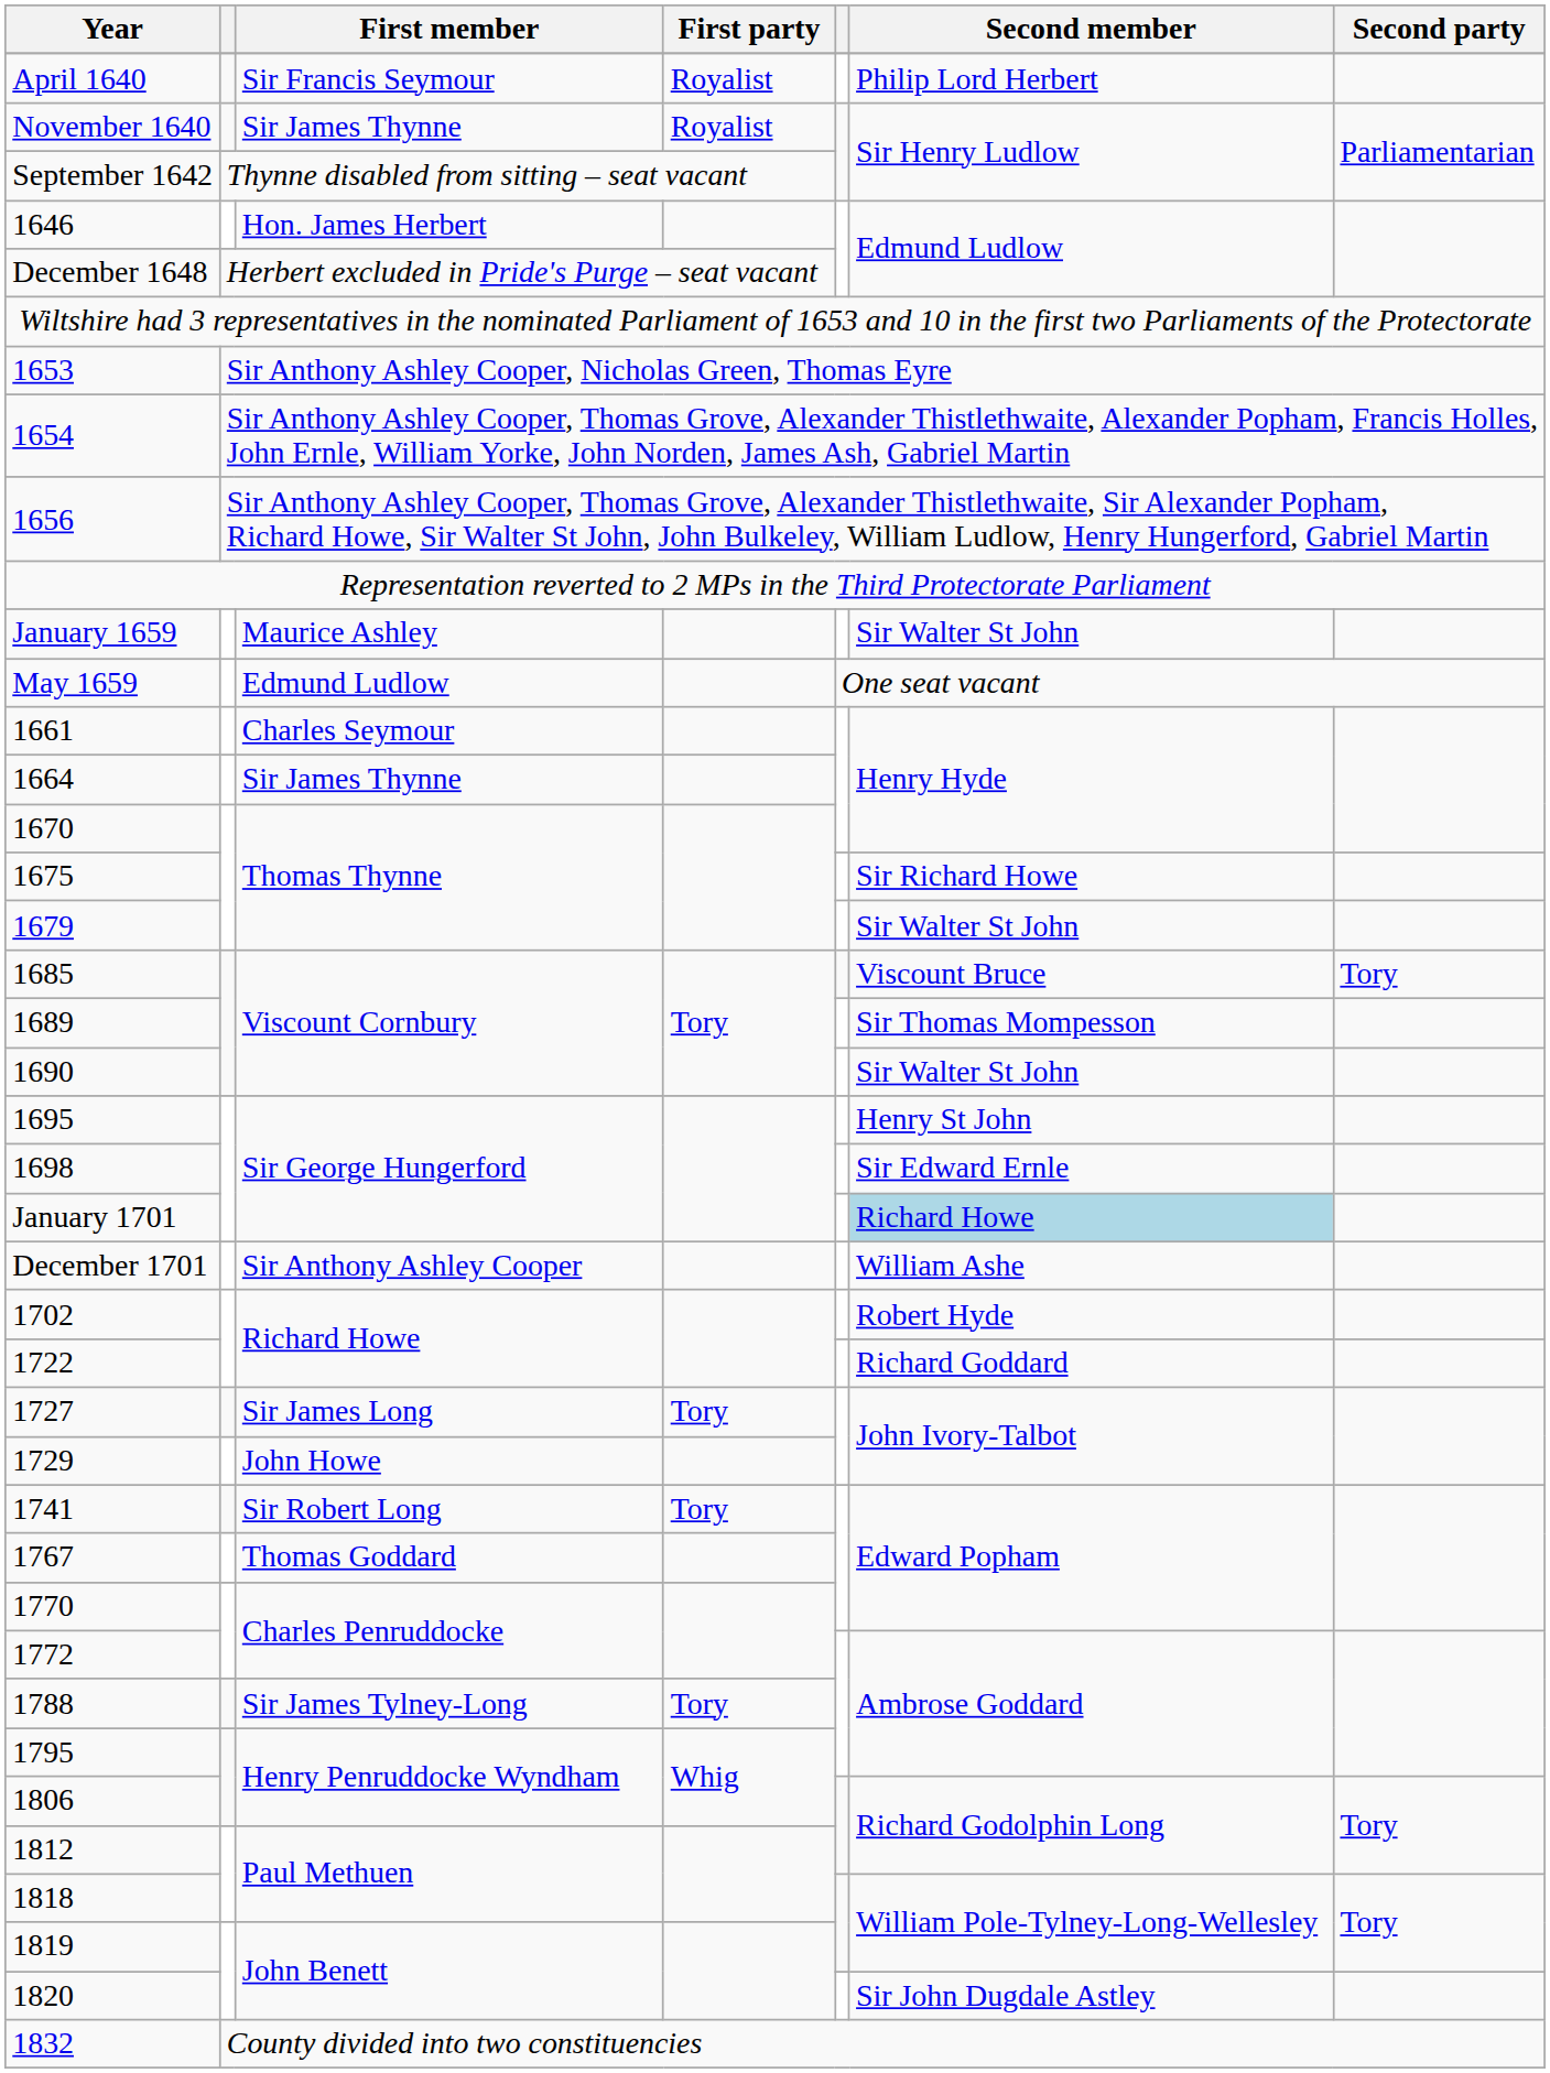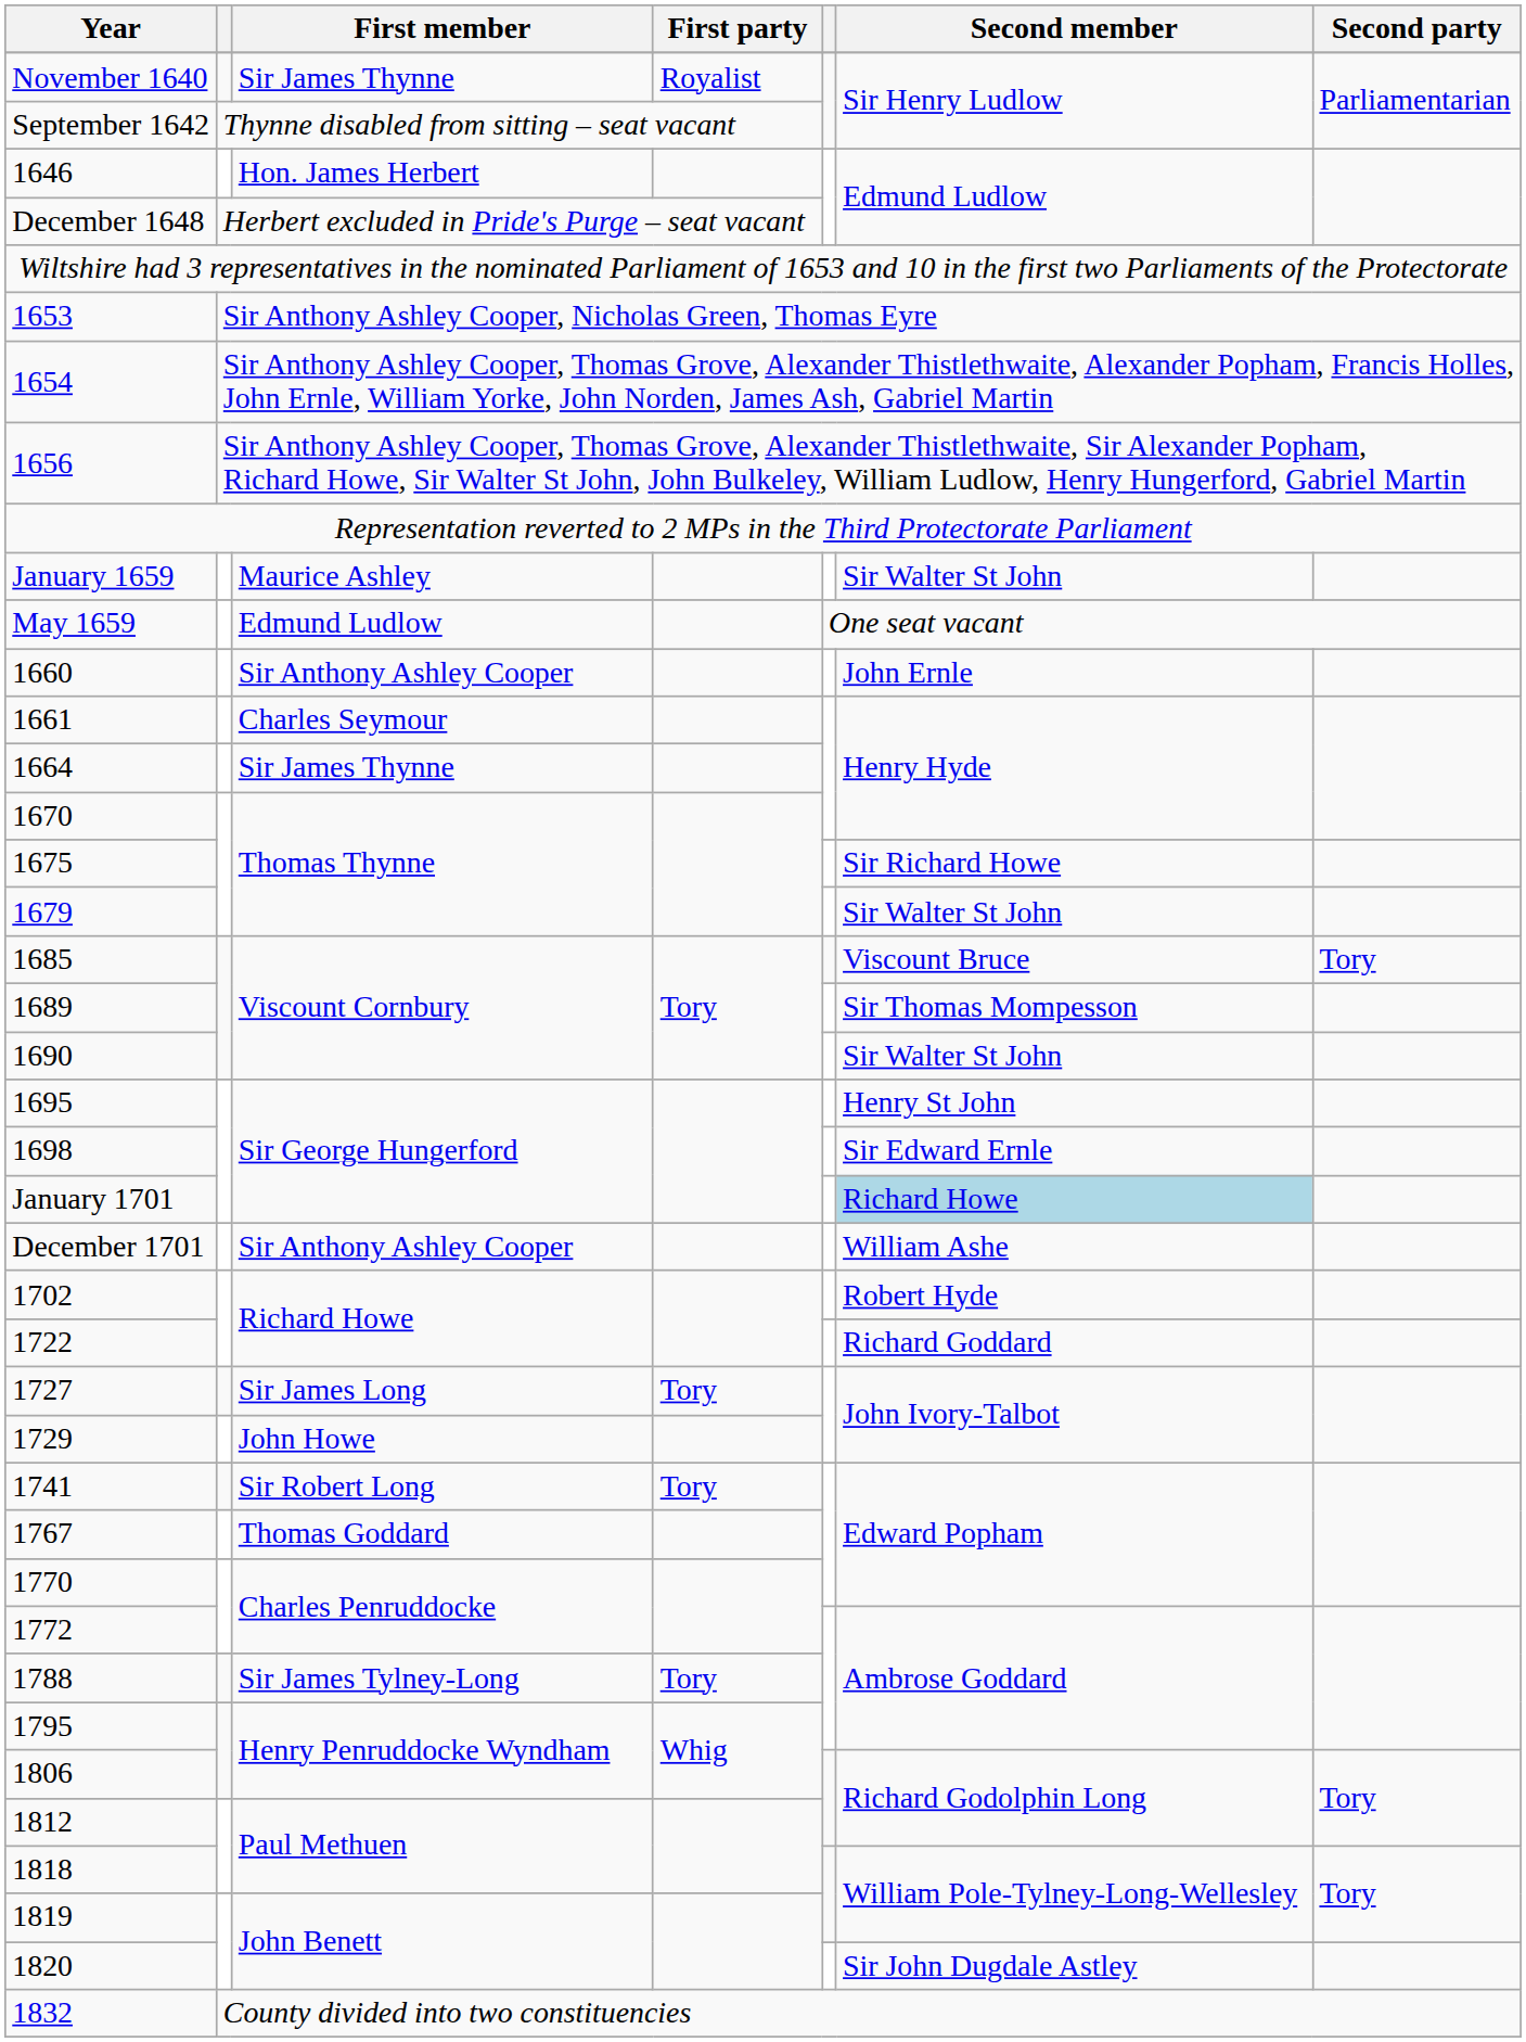- row: April 1640 | Sir Francis Seymour | Royalist | Philip Lord Herbert
+ row: 1660 | Sir Anthony Ashley Cooper | John Ernle
